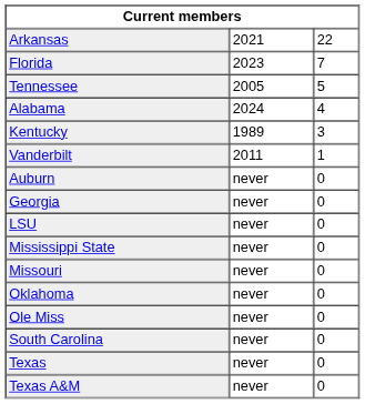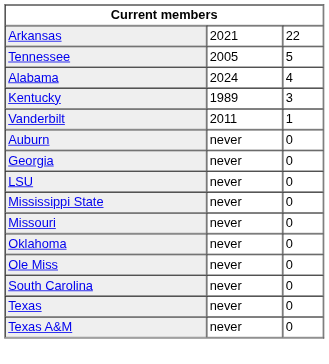- row: Florida | 2023 | 7
